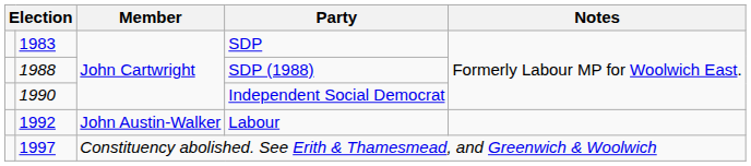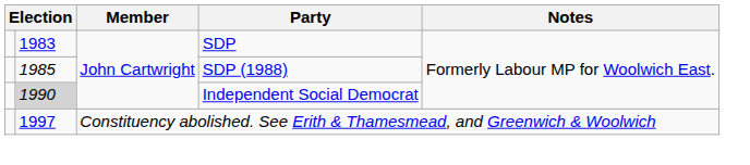SDP (1988) | column 2: 1988 -> 1985
Independent Social Democrat | column 2: no background -> lightgrey background
- row: 1992 | John Austin-Walker | Labour
